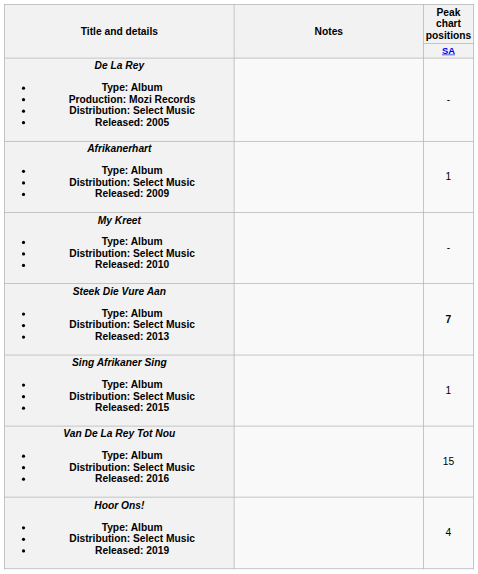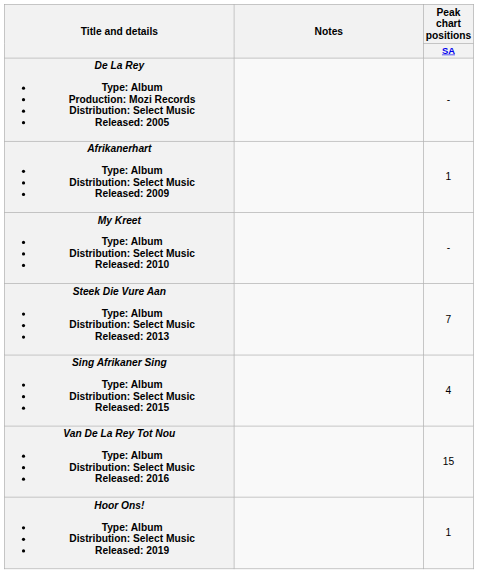row 6 | Peak chart positions / SA: bold -> normal
row 7 | Peak chart positions / SA: 1 -> 4
row 9 | Peak chart positions / SA: 4 -> 1
